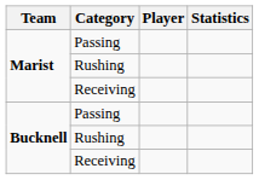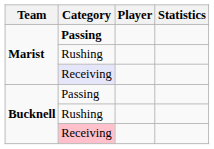Marist / Passing | Category: normal -> bold
Marist / Receiving | Category: no background -> lavender background
Bucknell / Receiving | Category: no background -> pink background
